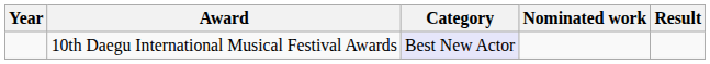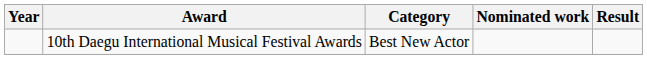10th Daegu International Musical Festival Awards | Category: lavender background -> no background
